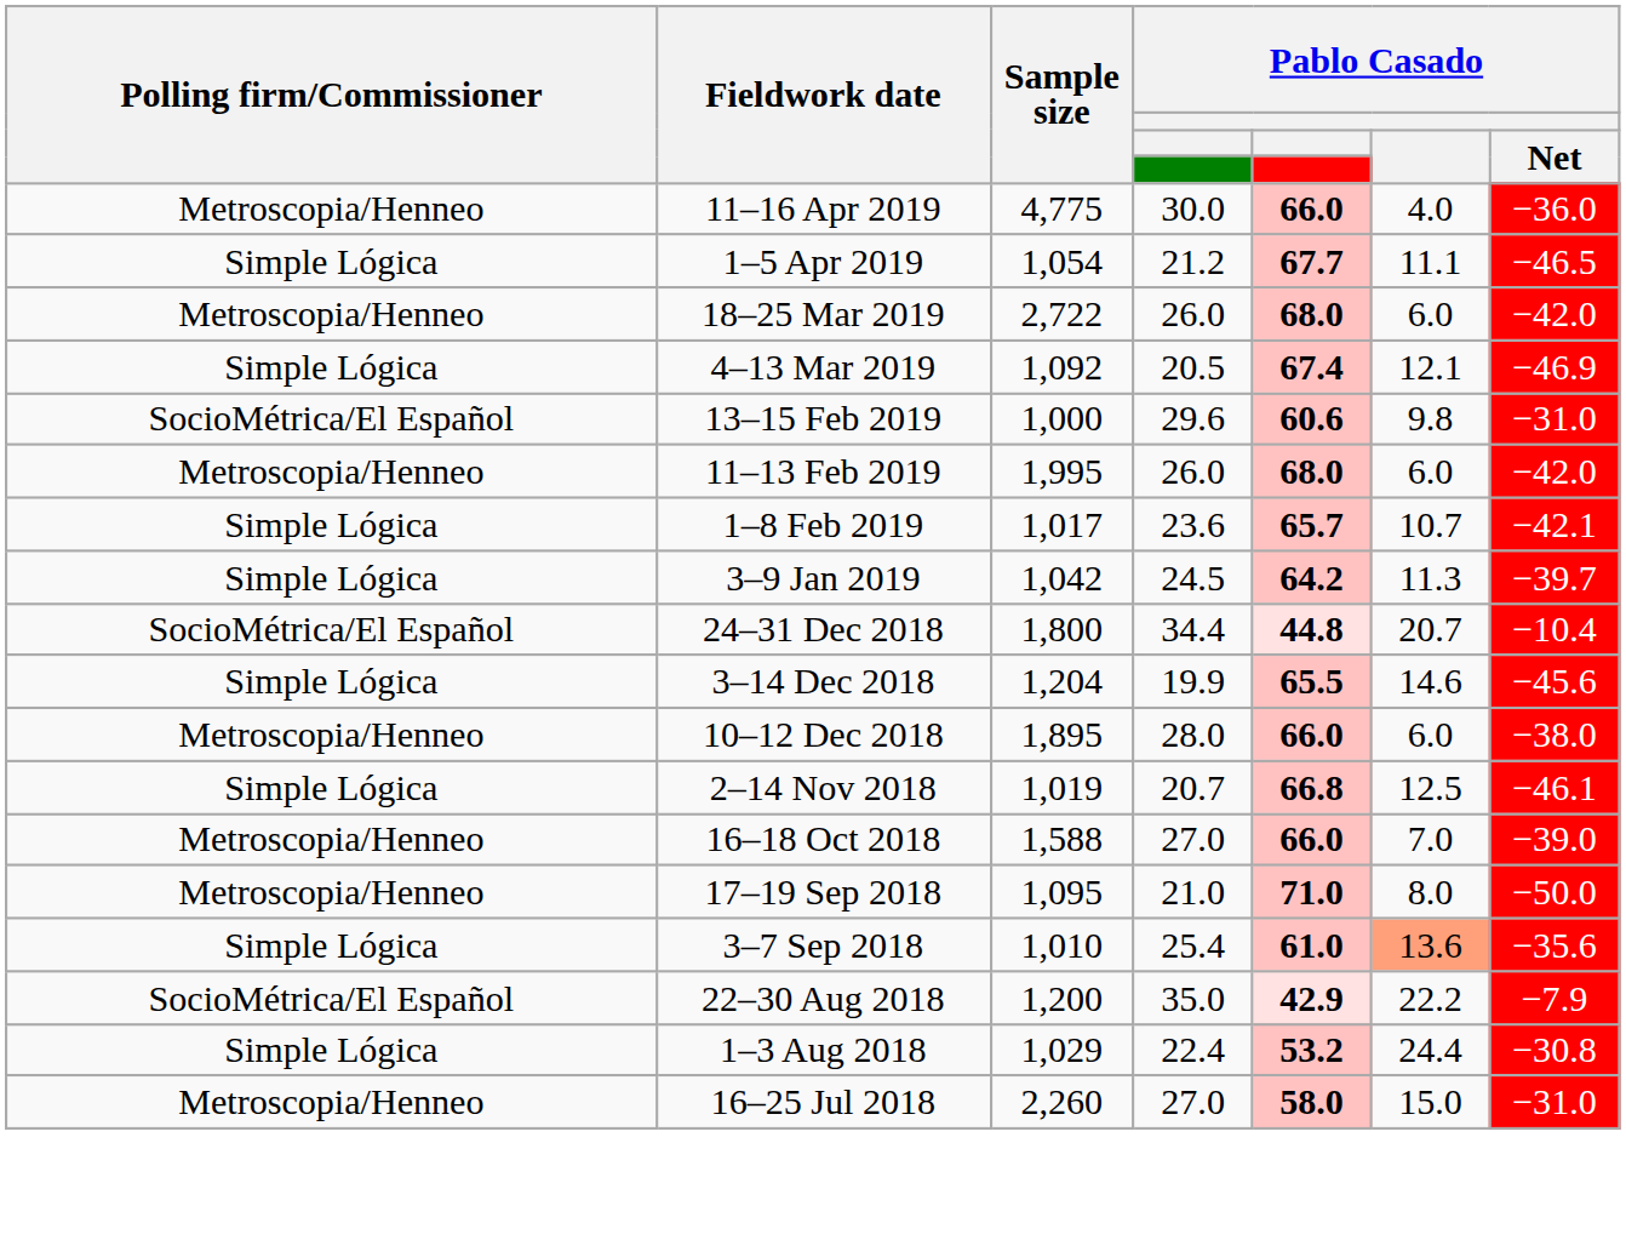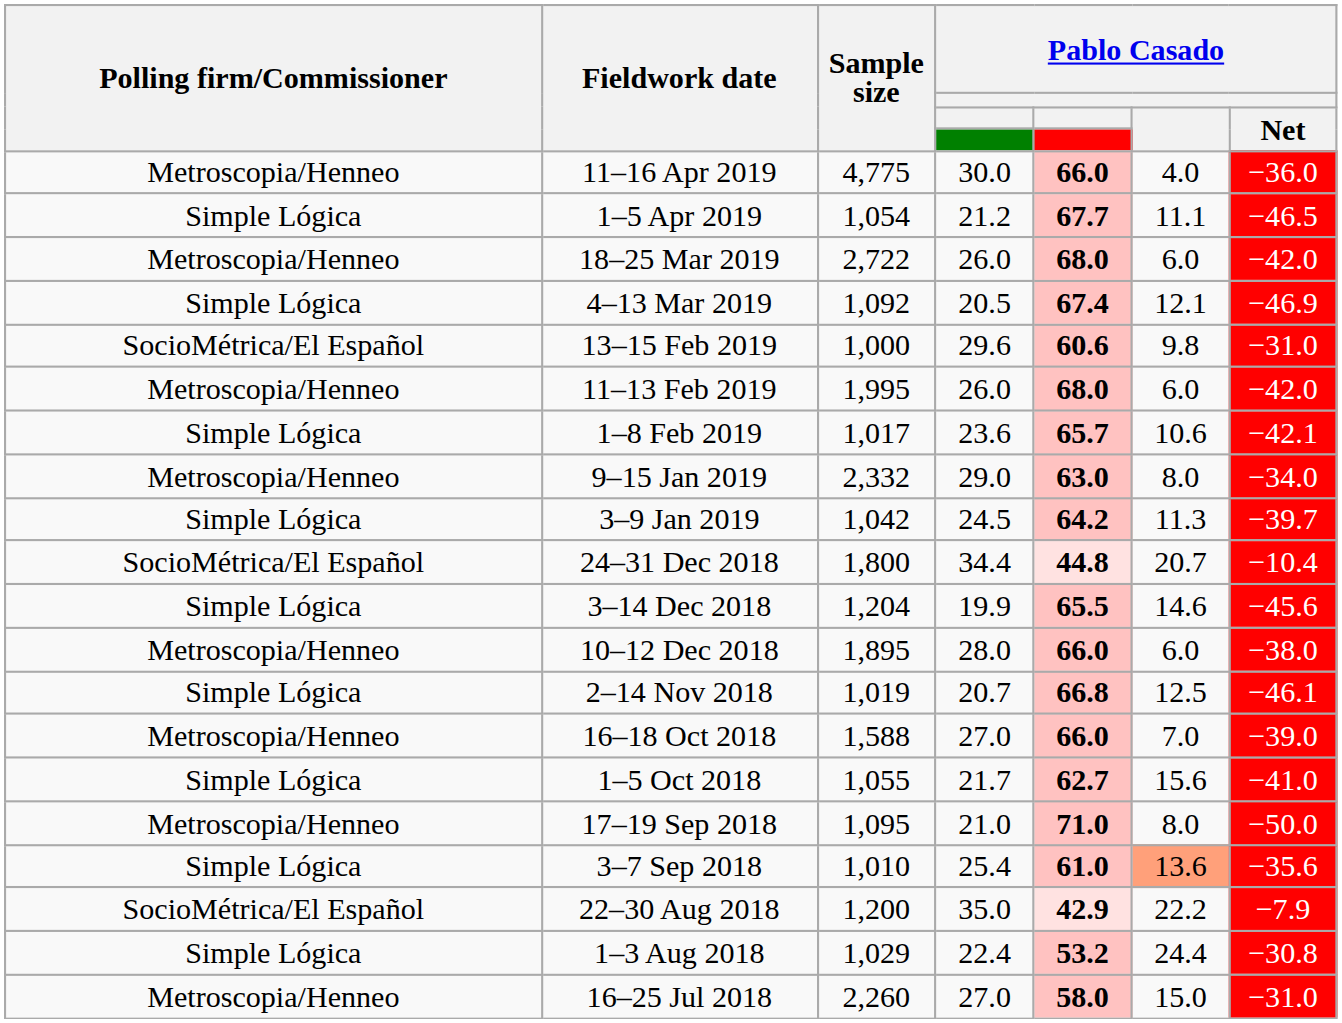1–8 Feb 2019 | column 6: 10.7 -> 10.6
+ row: Metroscopia/Henneo | 9–15 Jan 2019 | 2,332 | 29.0 | 63.0 | 8.0 | −34.0
+ row: Simple Lógica | 1–5 Oct 2018 | 1,055 | 21.7 | 62.7 | 15.6 | −41.0
